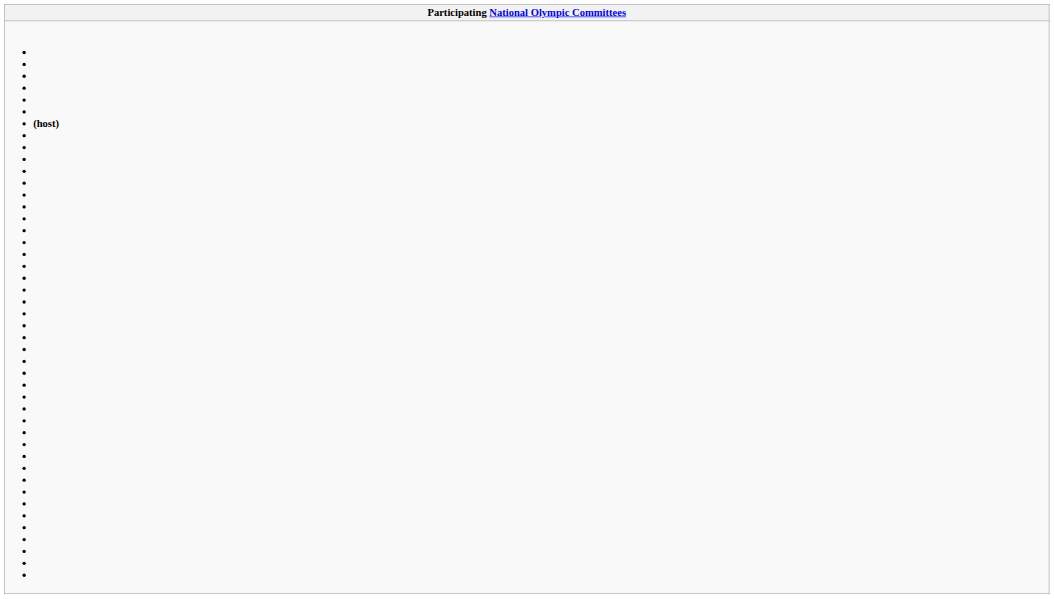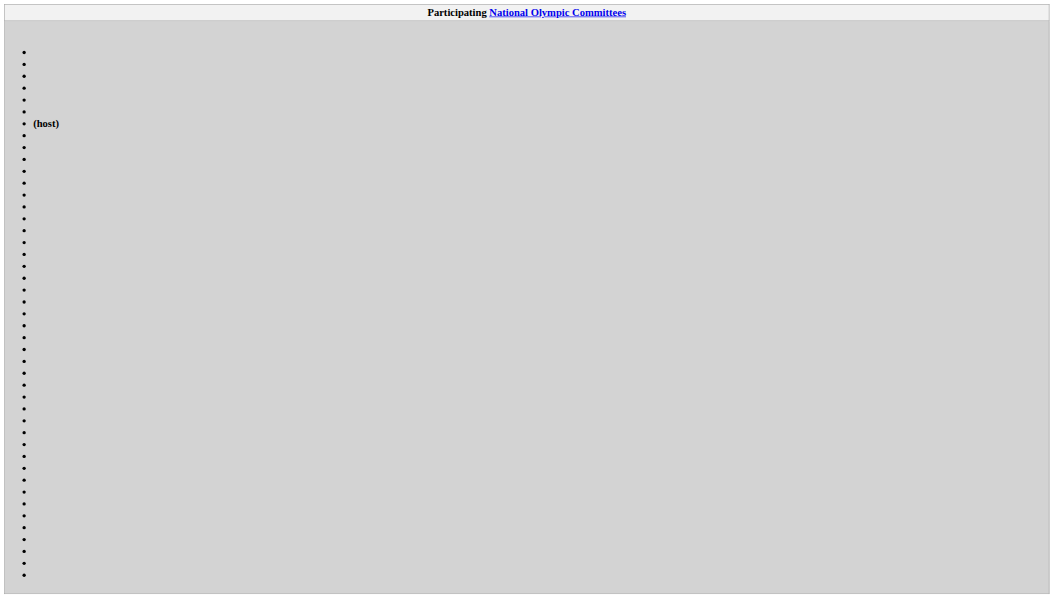row 2 | column 1: no background -> lightgrey background
